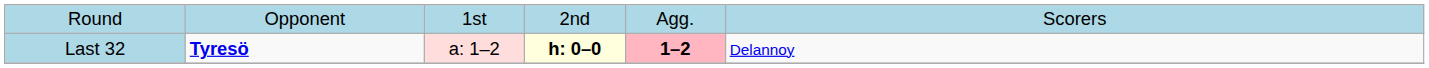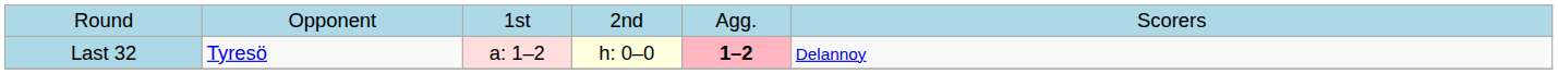Last 32 | column 2: bold -> normal
Last 32 | column 4: bold -> normal
